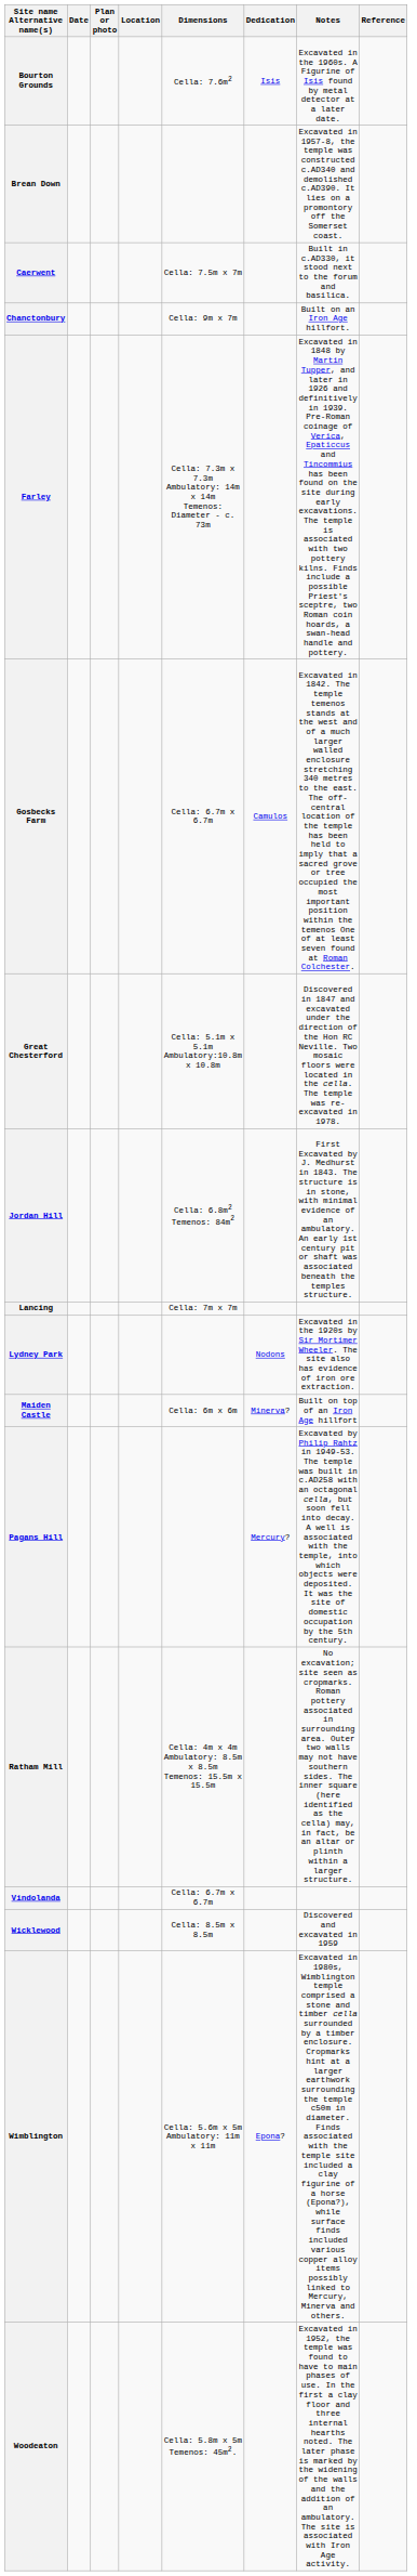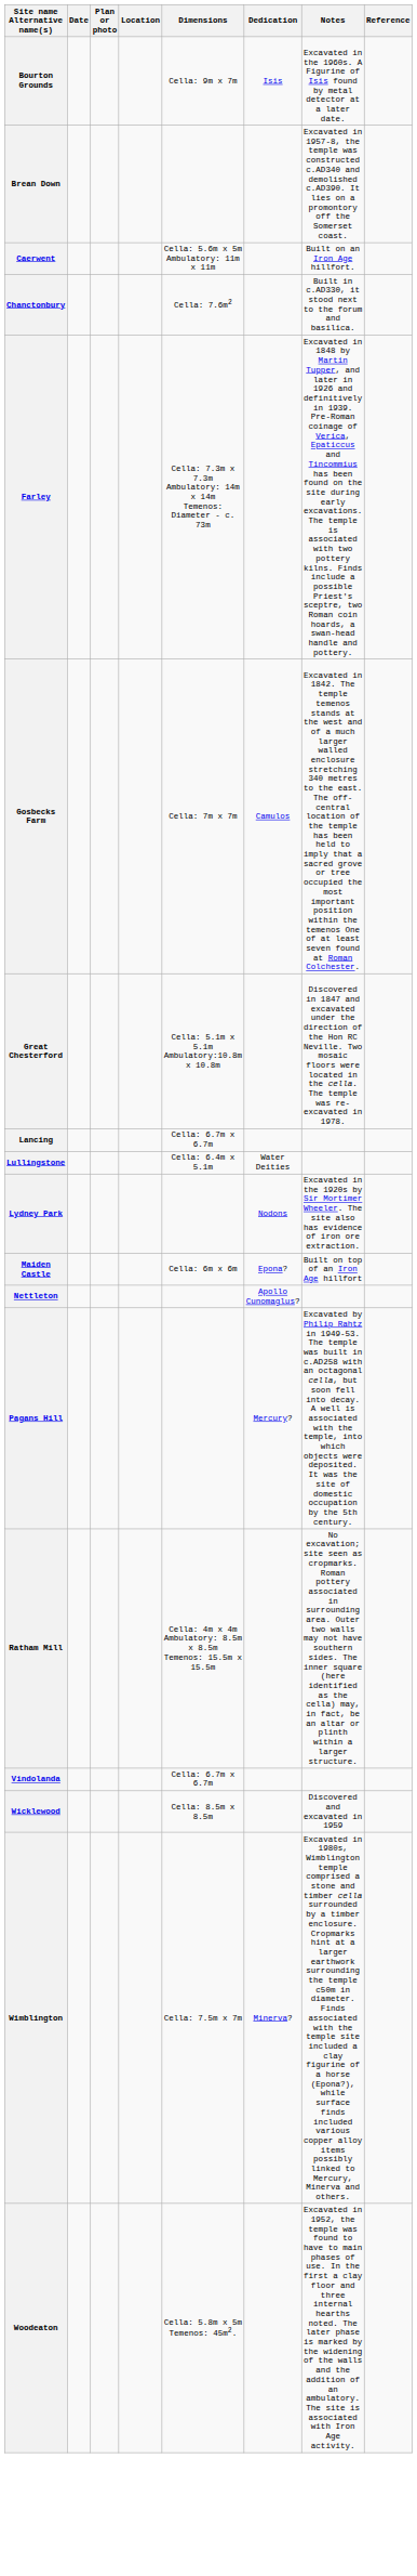Bourton Grounds | Dimensions: Cella: 7.6m2 -> Cella: 9m x 7m
Caerwent | Dimensions: Cella: 7.5m x 7m -> Cella: 5.6m x 5m Ambulatory: 11m x 11m
Caerwent | Notes: Built in c.AD330, it stood next to the forum and basilica. -> Built on an Iron Age hillfort.
Chanctonbury | Dimensions: Cella: 9m x 7m -> Cella: 7.6m2
Chanctonbury | Notes: Built on an Iron Age hillfort. -> Built in c.AD330, it stood next to the forum and basilica.
Gosbecks Farm | Dimensions: Cella: 6.7m x 6.7m -> Cella: 7m x 7m
- row: Jordan Hill | Cella: 6.8m2 Temenos: 84m2 | First Excavated by J. Medhurst in 1843. The structure is in stone, with minimal evidence of an ambulatory. An early 1st century pit or shaft was associated beneath the temples structure.
Lancing | Dimensions: Cella: 7m x 7m -> Cella: 6.7m x 6.7m
+ row: Lullingstone | Cella: 6.4m x 5.1m | Water Deities
Maiden Castle | Dedication: Minerva? -> Epona?
+ row: Nettleton | Apollo Cunomaglus?
Wimblington | Dimensions: Cella: 5.6m x 5m Ambulatory: 11m x 11m -> Cella: 7.5m x 7m
Wimblington | Dedication: Epona? -> Minerva?
